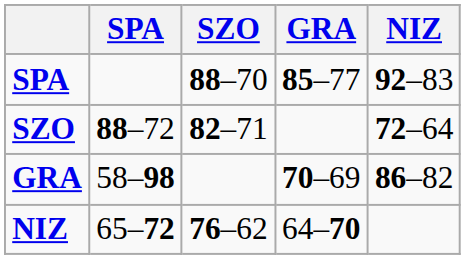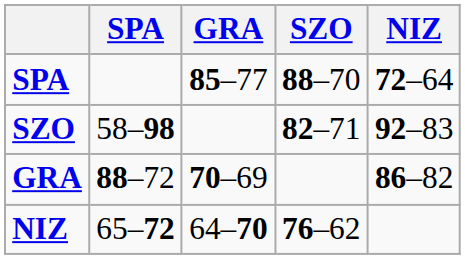columns swapped: GRA <-> SZO
row 2 | NIZ: 92–83 -> 72–64
row 3 | SPA: 88–72 -> 58–98
row 3 | NIZ: 72–64 -> 92–83
row 4 | SPA: 58–98 -> 88–72
